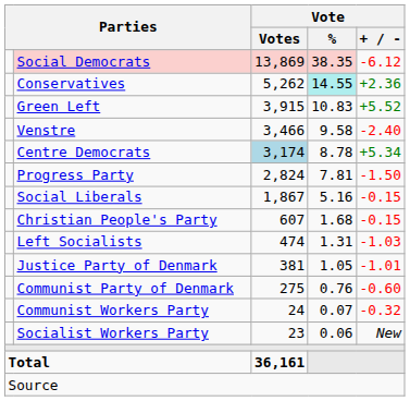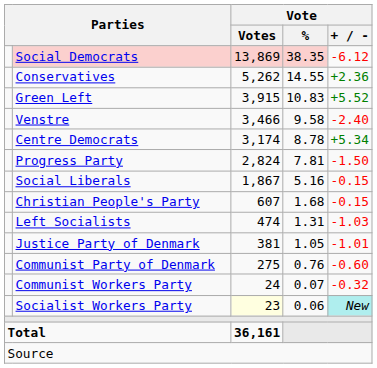Conservatives | Vote / %: paleturquoise background -> no background
Centre Democrats | Vote / Votes: lightblue background -> no background
Socialist Workers Party | Vote / Votes: no background -> lightyellow background
Socialist Workers Party | Vote / + / -: no background -> paleturquoise background
